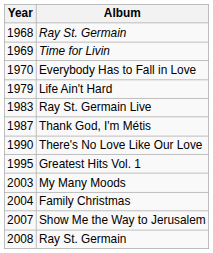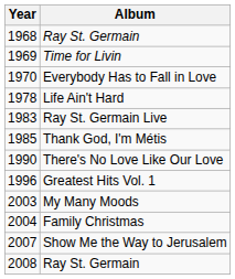row 5 | Year: 1979 -> 1978
row 7 | Year: 1987 -> 1985
row 9 | Year: 1995 -> 1996
